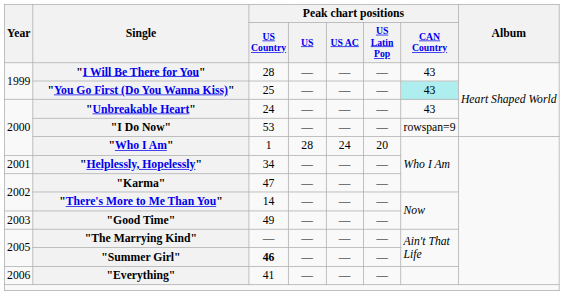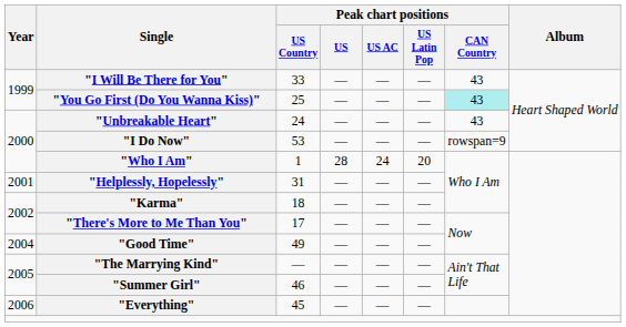"I Will Be There for You" | Peak chart positions / US Country: 28 -> 33
"Helplessly, Hopelessly" | Peak chart positions / US Country: 34 -> 31
"Karma" | Peak chart positions / US Country: 47 -> 18
"There's More to Me Than You" | Peak chart positions / US Country: 14 -> 17
"Good Time" | Year: 2003 -> 2004
"Summer Girl" | Peak chart positions / US Country: bold -> normal
"Everything" | Peak chart positions / US Country: 41 -> 45
